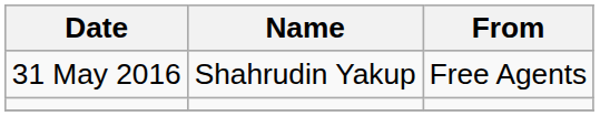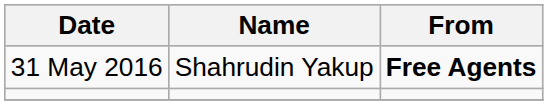31 May 2016 | From: normal -> bold
